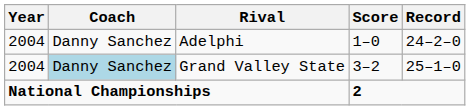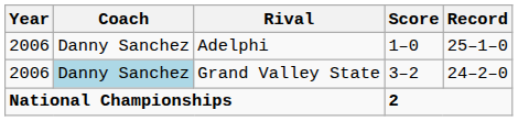Adelphi | Year: 2004 -> 2006
Adelphi | Record: 24–2–0 -> 25–1–0
Grand Valley State | Year: 2004 -> 2006
Grand Valley State | Record: 25–1–0 -> 24–2–0
